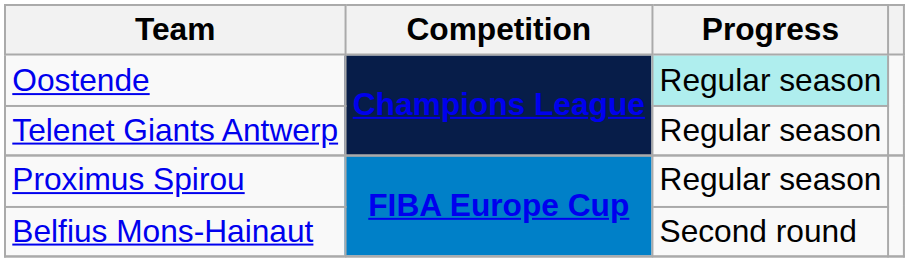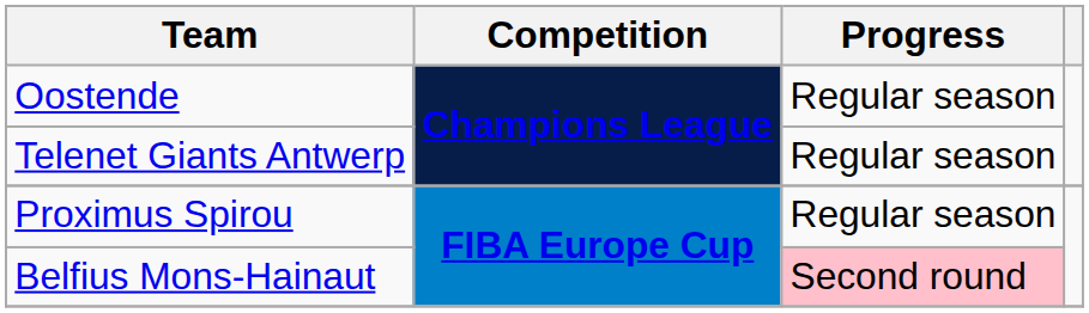Oostende | Progress: paleturquoise background -> no background
Belfius Mons-Hainaut | Progress: no background -> pink background
